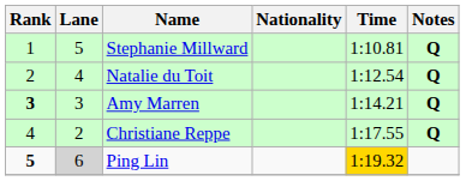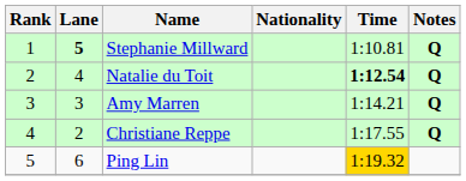Stephanie Millward | Lane: normal -> bold
Natalie du Toit | Time: normal -> bold
Amy Marren | Rank: bold -> normal
Ping Lin | Rank: bold -> normal
Ping Lin | Lane: lightgrey background -> no background
